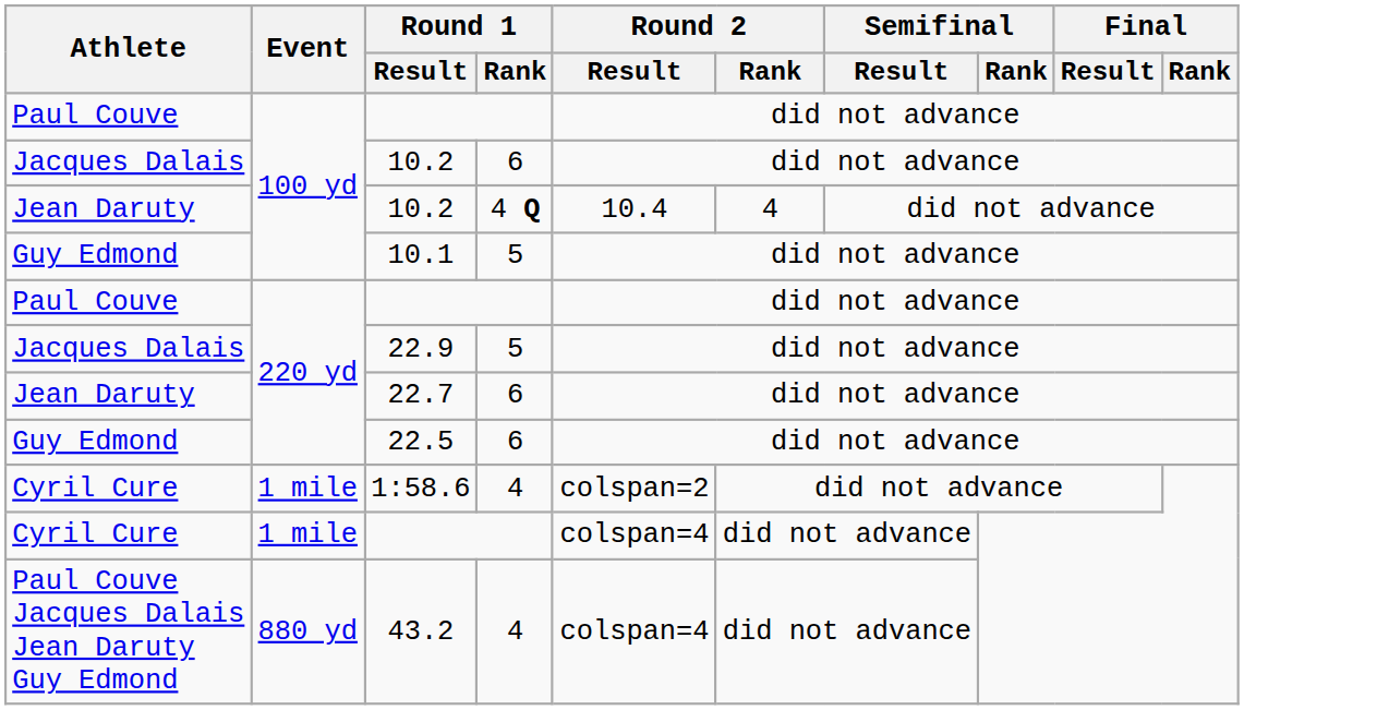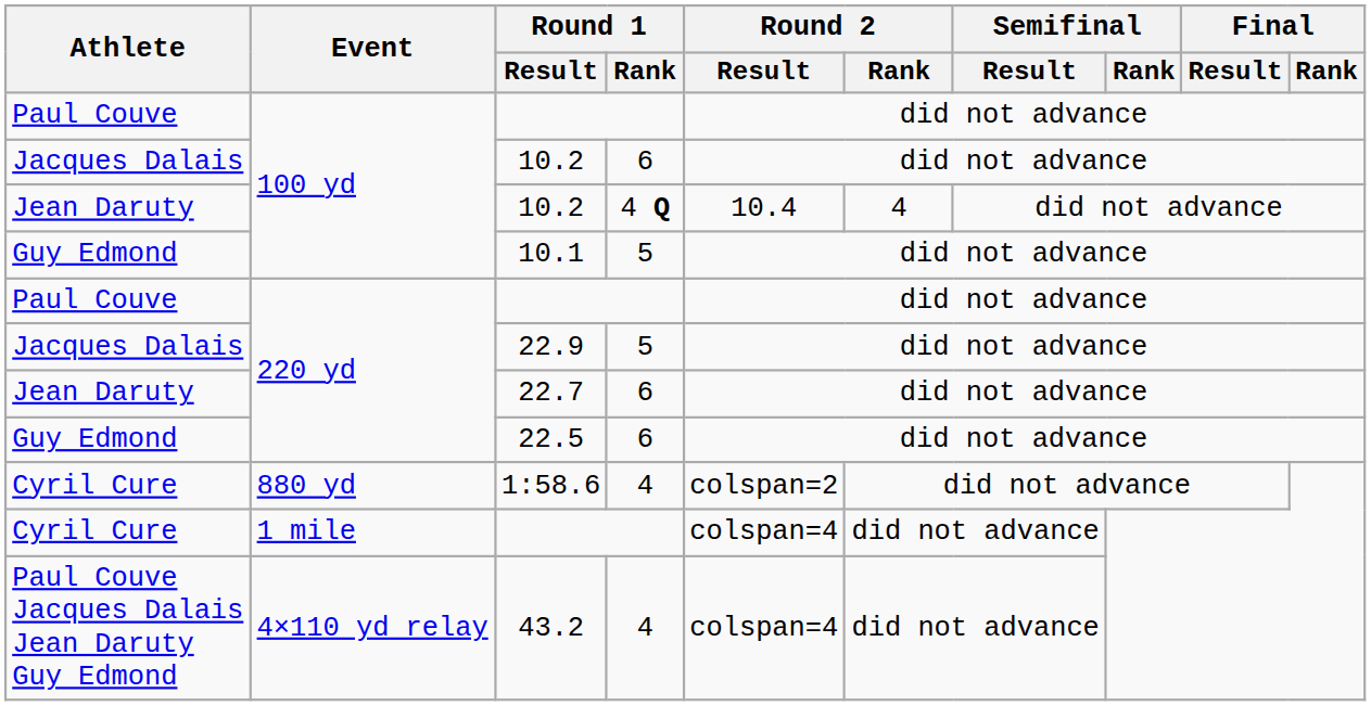1:58.6 | Event: 1 mile -> 880 yd
43.2 | Event: 880 yd -> 4×110 yd relay
